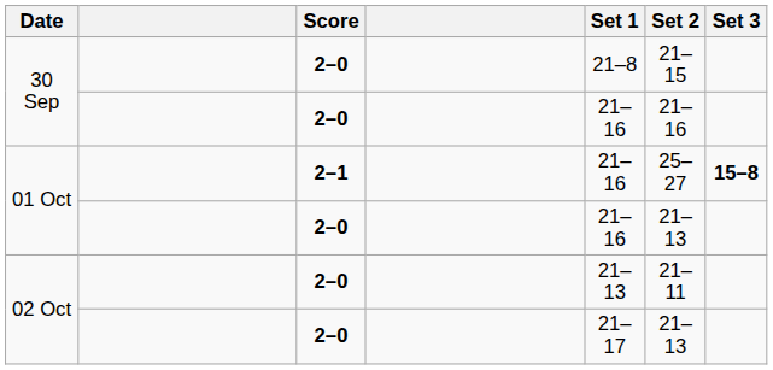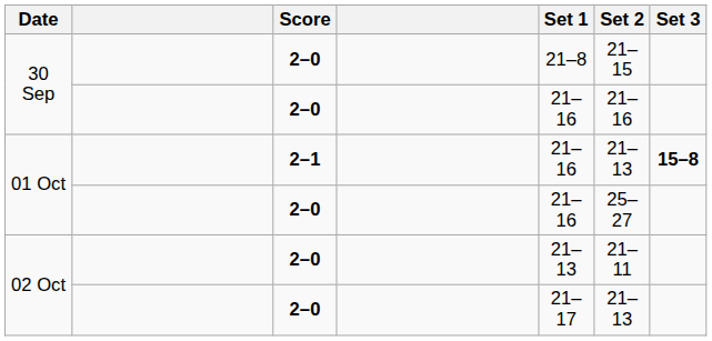01 Oct / 2–1 | Set 2: 25–27 -> 21–13
01 Oct / 2–0 | Set 2: 21–13 -> 25–27
